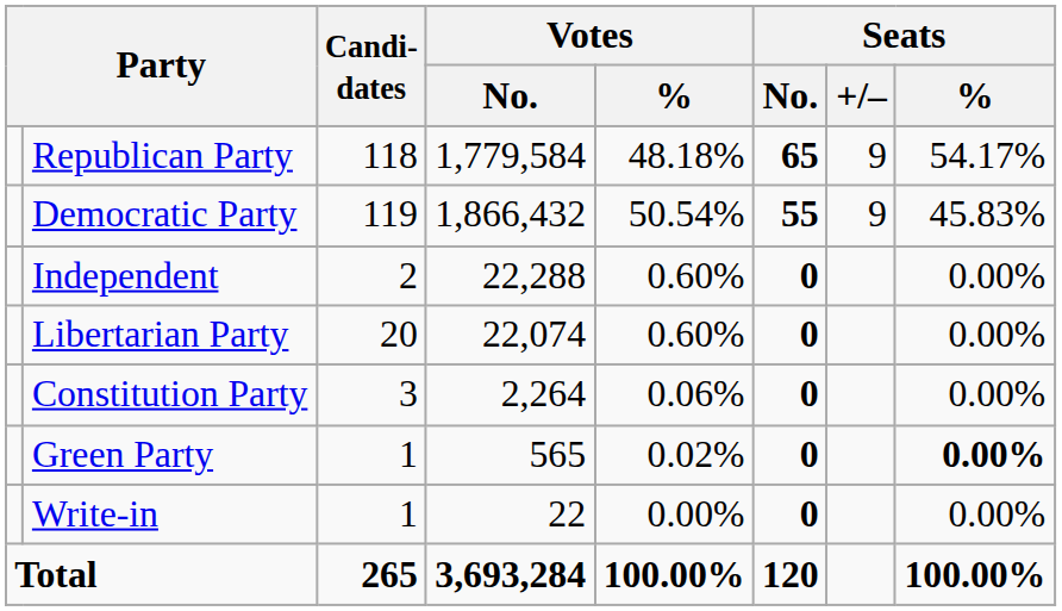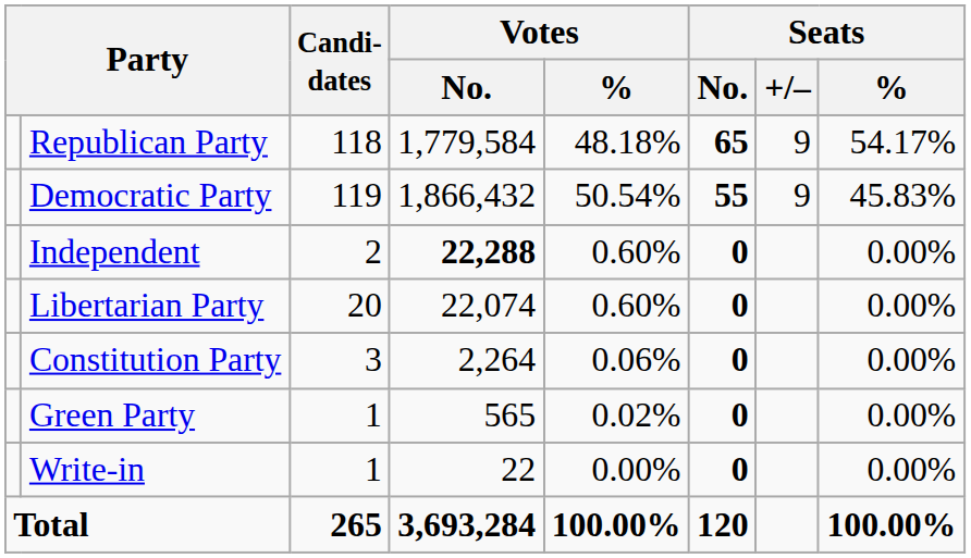Independent | Votes / No.: normal -> bold
Green Party | Seats / %: bold -> normal
